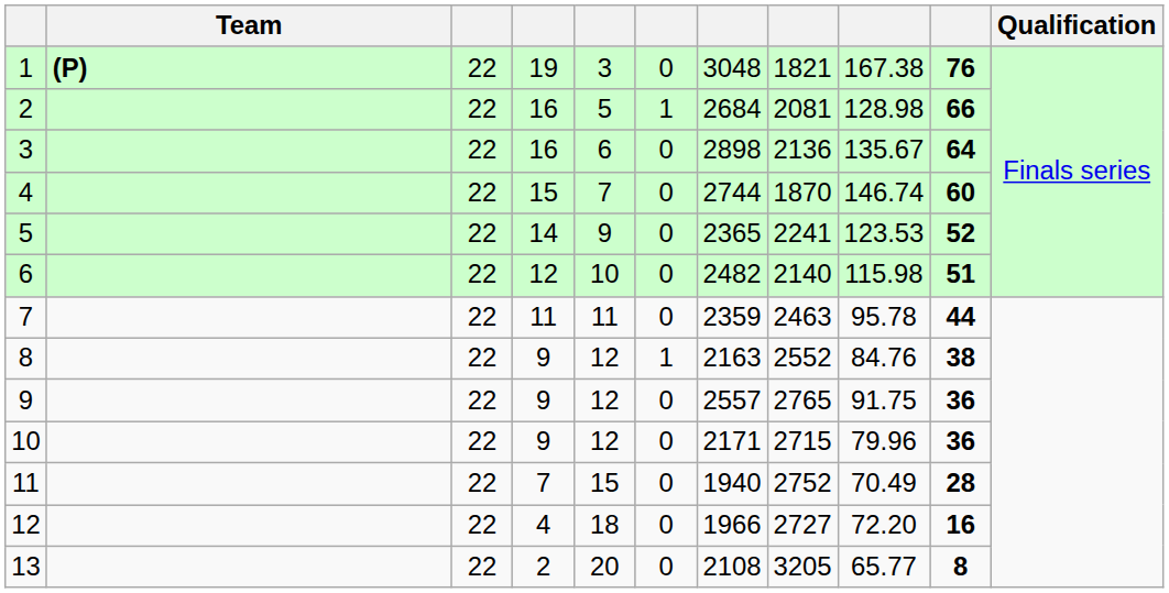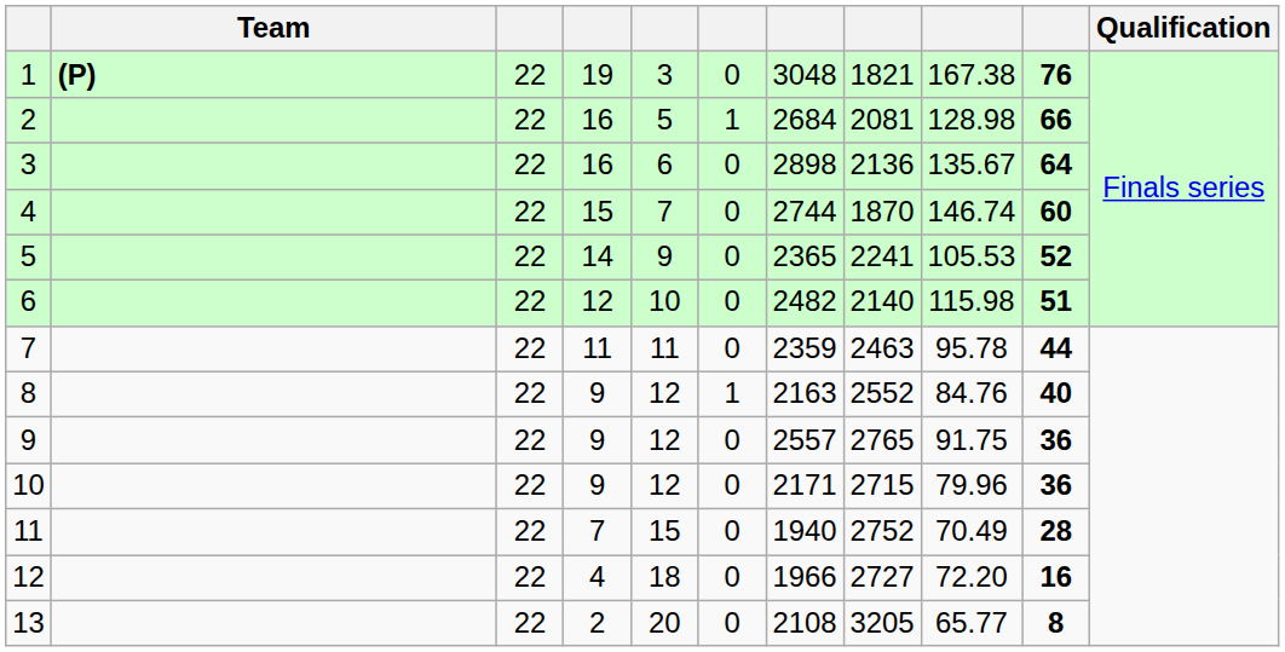row 6 | column 9: 123.53 -> 105.53
row 9 | column 10: 38 -> 40
